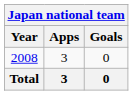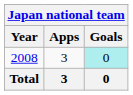2008 | Goals: no background -> paleturquoise background
